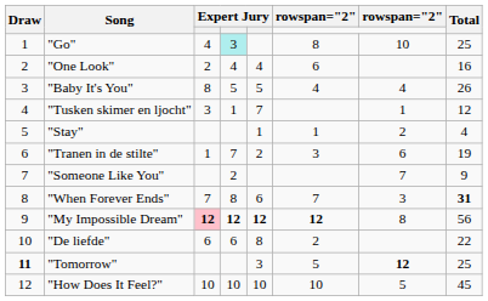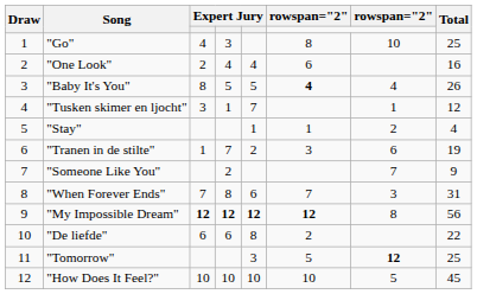"Go" | column 4: paleturquoise background -> no background
"Baby It's You" | column 6: normal -> bold
"When Forever Ends" | Total: bold -> normal
"My Impossible Dream" | column 3: pink background -> no background
"Tomorrow" | Draw: bold -> normal
